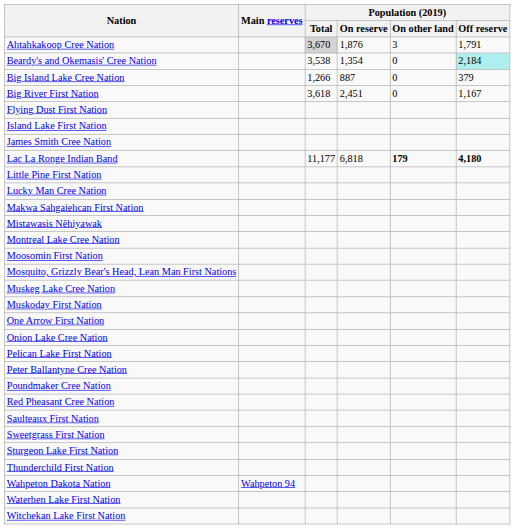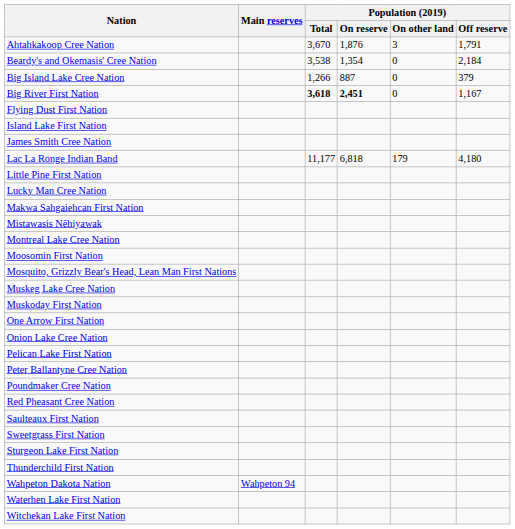Ahtahkakoop Cree Nation | Population (2019) / Total: lightgrey background -> no background
Beardy's and Okemasis' Cree Nation | Population (2019) / Off reserve: paleturquoise background -> no background
Big River First Nation | Population (2019) / Total: normal -> bold
Big River First Nation | Population (2019) / On reserve: normal -> bold
Lac La Ronge Indian Band | Population (2019) / On other land: bold -> normal
Lac La Ronge Indian Band | Population (2019) / Off reserve: bold -> normal
